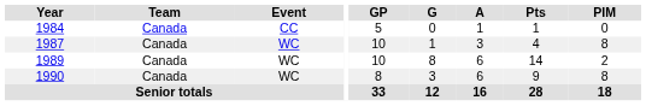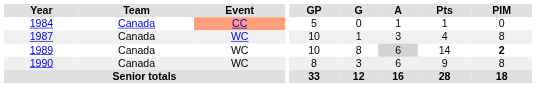1984 | Event: no background -> lightsalmon background
1989 | A: no background -> lightgrey background
1989 | PIM: normal -> bold
